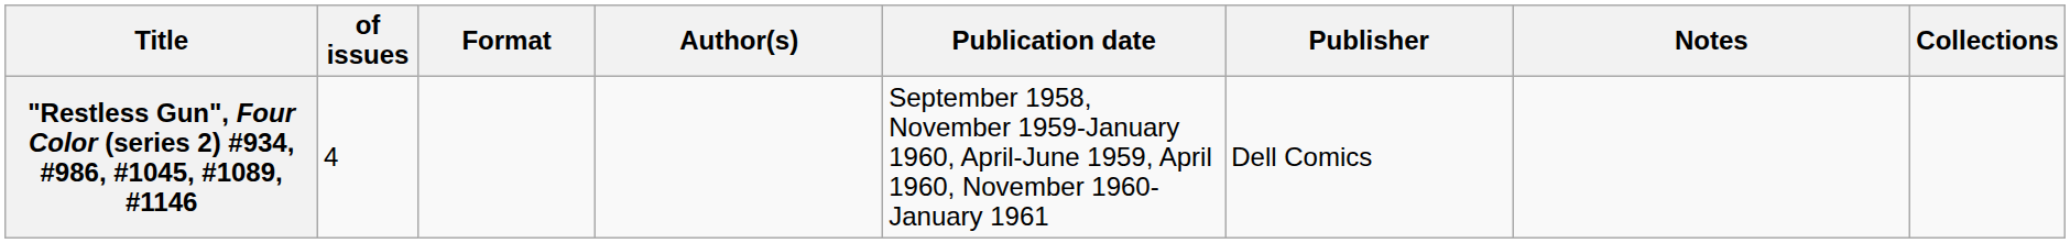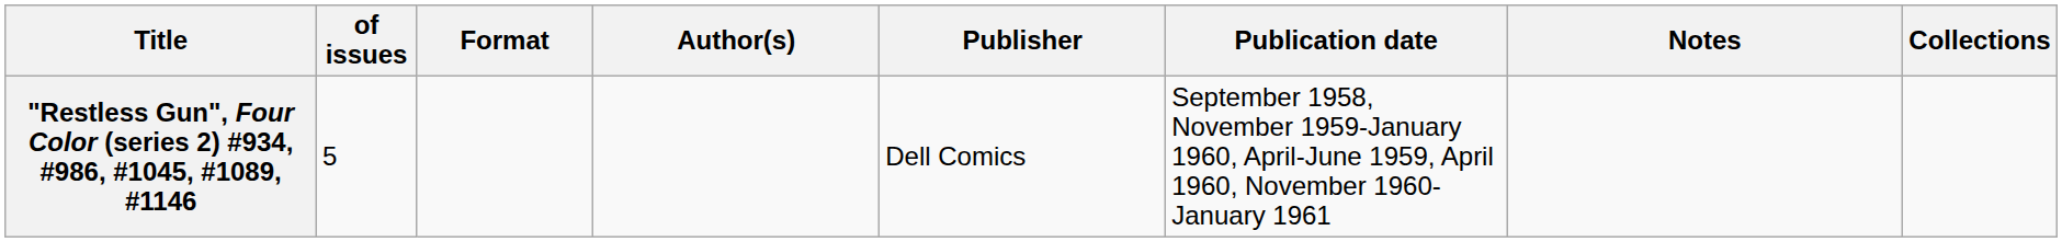columns swapped: Publisher <-> Publication date
row 2 | of issues: 4 -> 5
